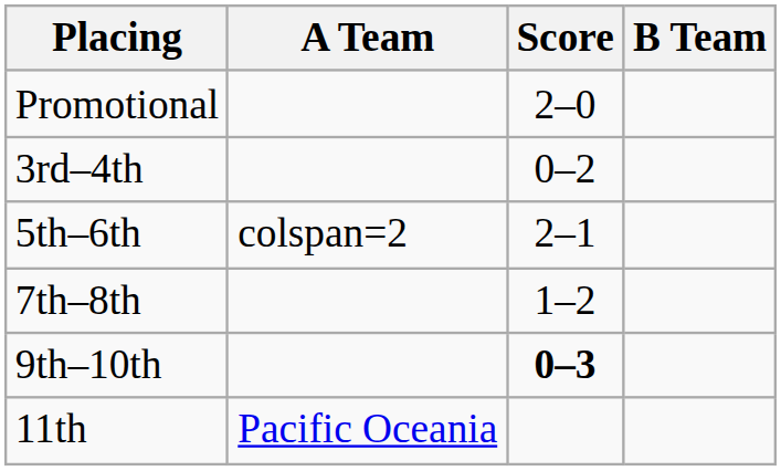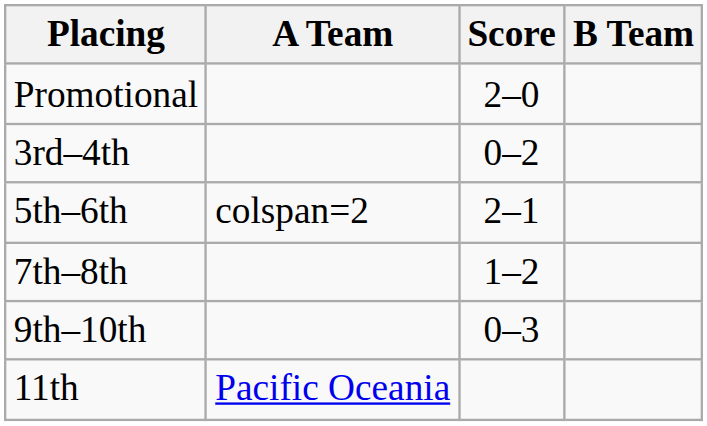9th–10th | Score: bold -> normal
